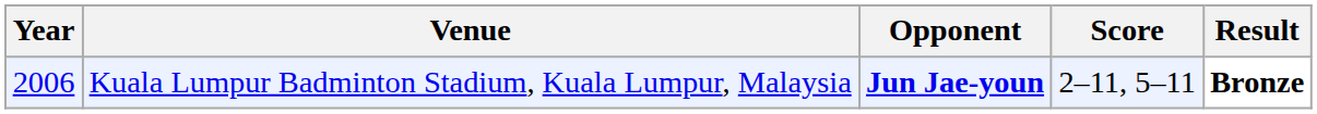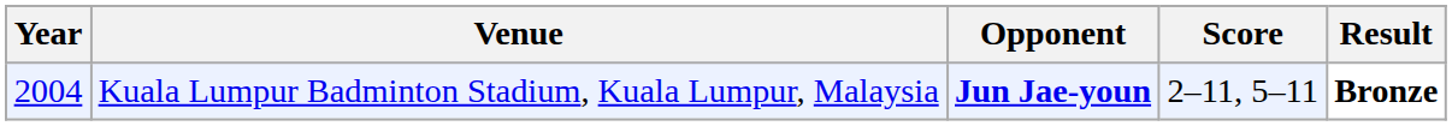Kuala Lumpur Badminton Stadium, Kuala Lumpur, Malaysia | Year: 2006 -> 2004
